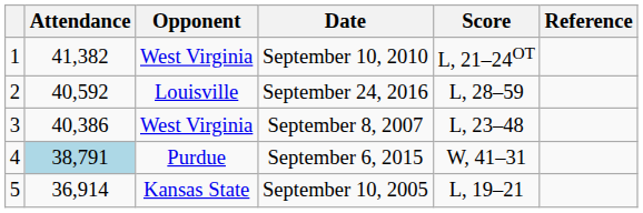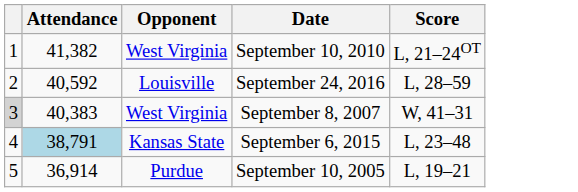- column: Reference
September 8, 2007 | column 1: no background -> lightgrey background
September 8, 2007 | Attendance: 40,386 -> 40,383
September 8, 2007 | Score: L, 23–48 -> W, 41–31
September 6, 2015 | Opponent: Purdue -> Kansas State
September 6, 2015 | Score: W, 41–31 -> L, 23–48
September 10, 2005 | Opponent: Kansas State -> Purdue
